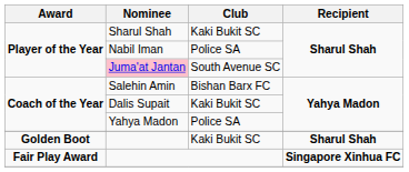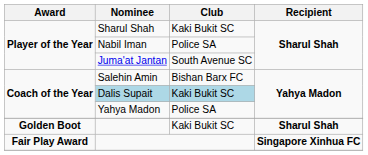Juma'at Jantan | Nominee: pink background -> no background
Dalis Supait | Nominee: no background -> lightblue background
Dalis Supait | Club: no background -> lightblue background
